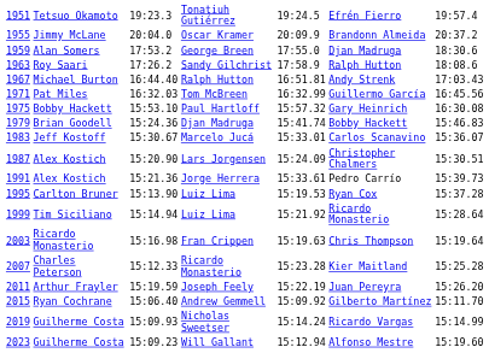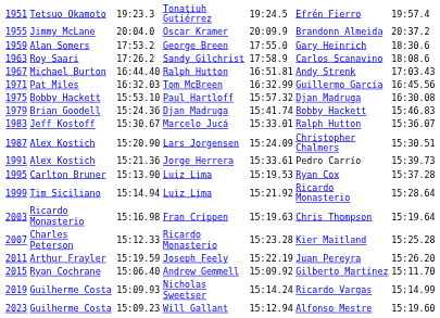George Breen | column 6: Djan Madruga -> Gary Heinrich
Sandy Gilchrist | column 6: Ralph Hutton -> Carlos Scanavino
Paul Hartloff | column 6: Gary Heinrich -> Djan Madruga
Marcelo Jucá | column 6: Carlos Scanavino -> Ralph Hutton
